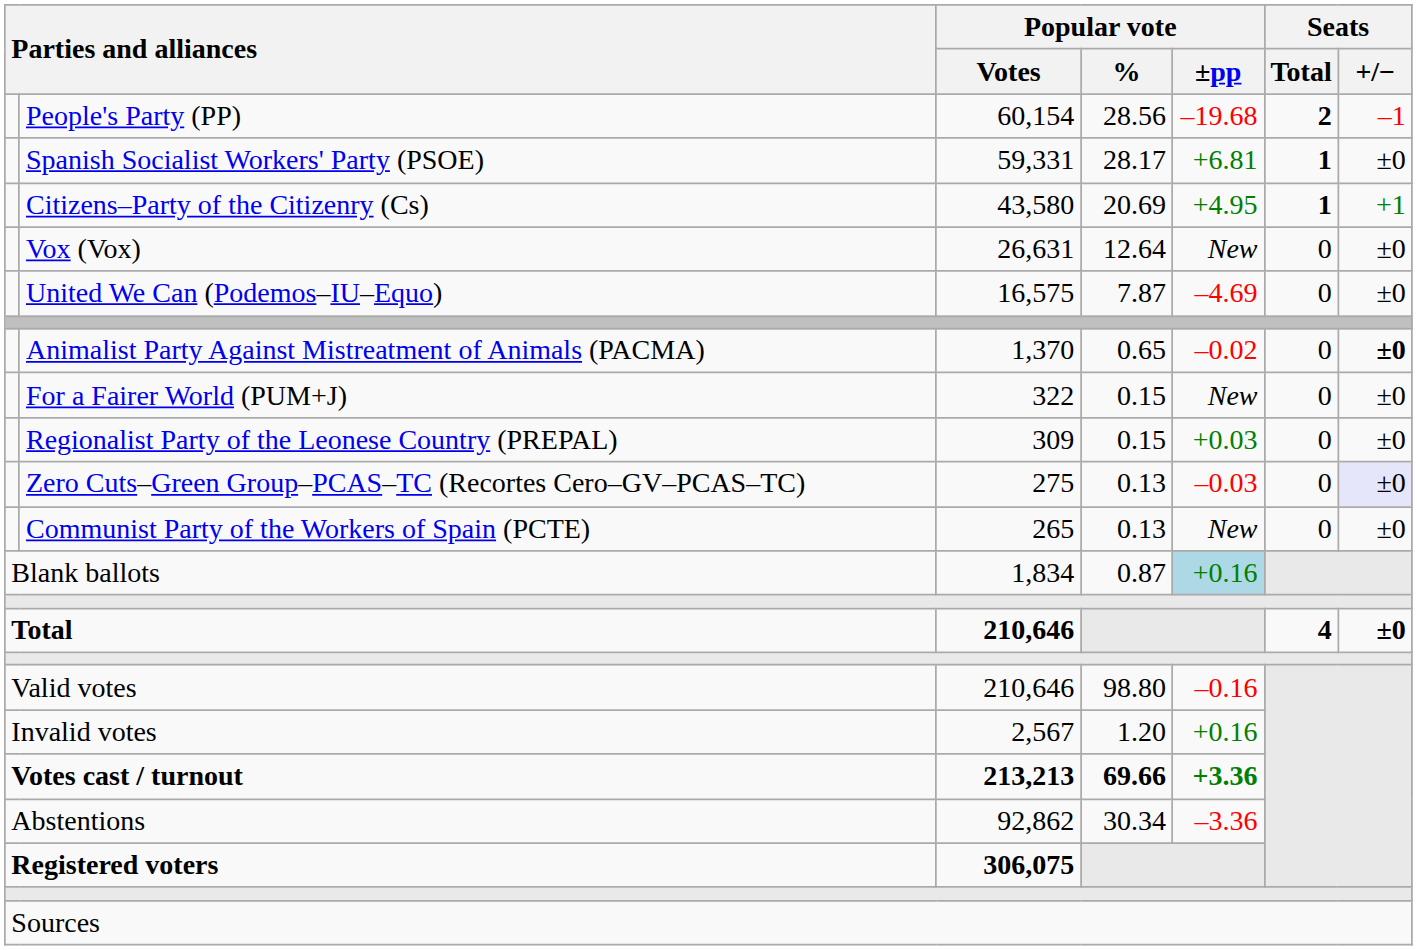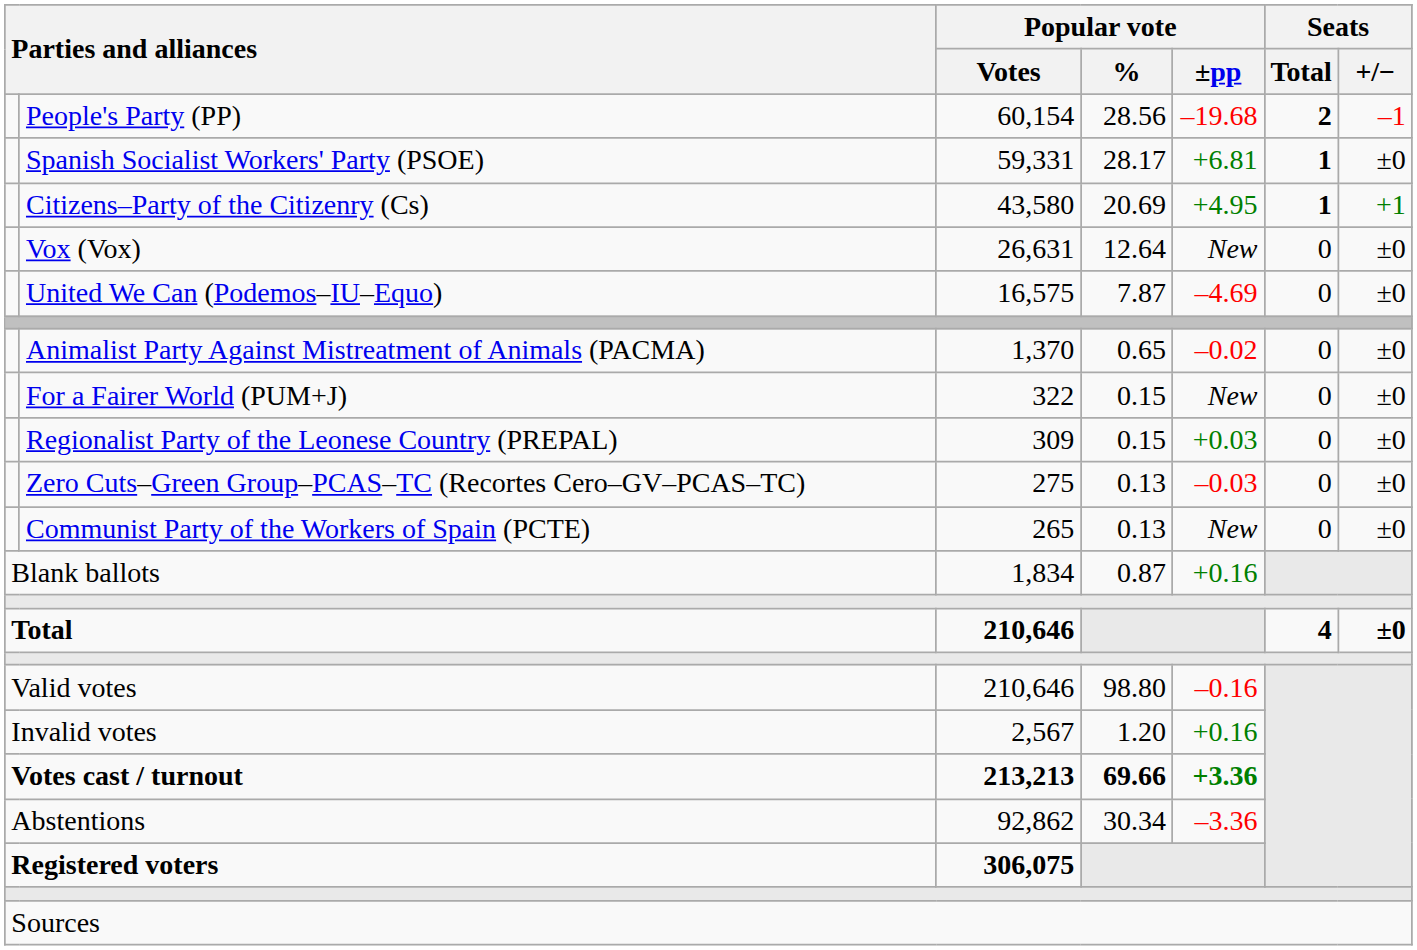Animalist Party Against Mistreatment of Animals (PACMA) | Seats / +/−: bold -> normal
Zero Cuts–Green Group–PCAS–TC (Recortes Cero–GV–PCAS–TC) | Seats / +/−: lavender background -> no background
Blank ballots | Popular vote / ±pp: lightblue background -> no background
